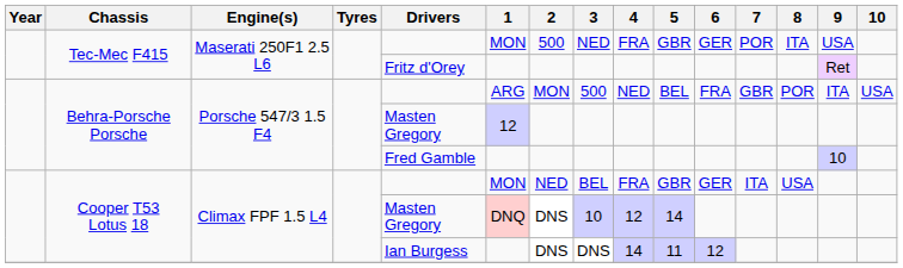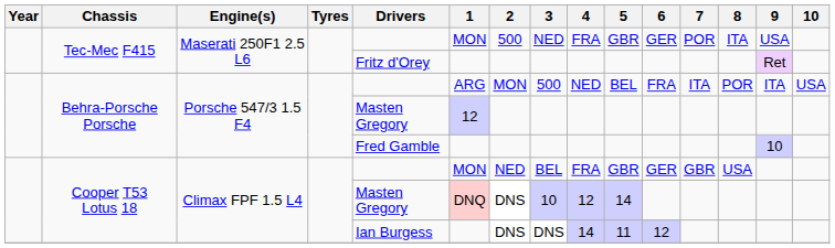row 4 | 7: GBR -> ITA
row 7 | 7: ITA -> GBR
